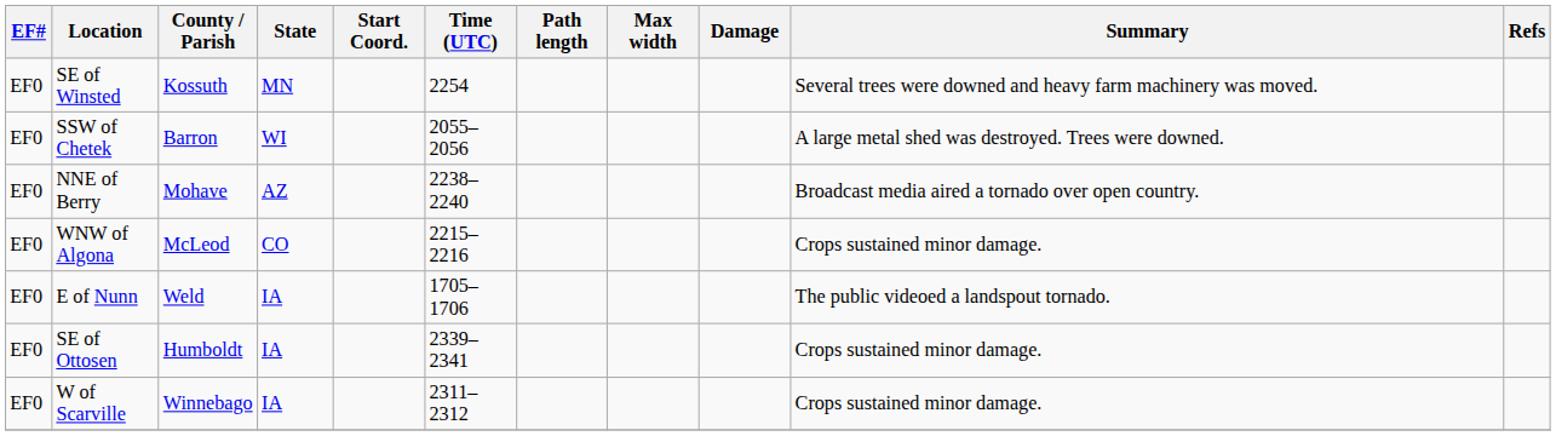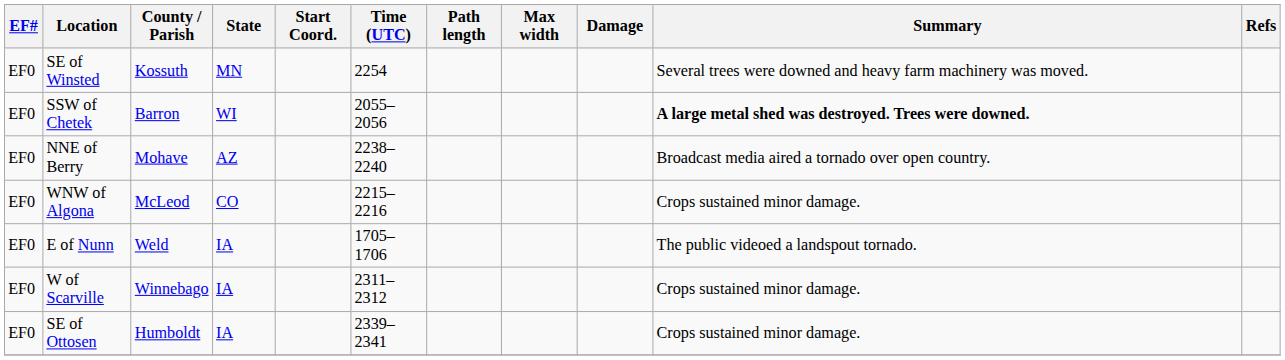SSW of Chetek | Summary: normal -> bold
rows swapped: W of Scarville <-> SE of Ottosen
